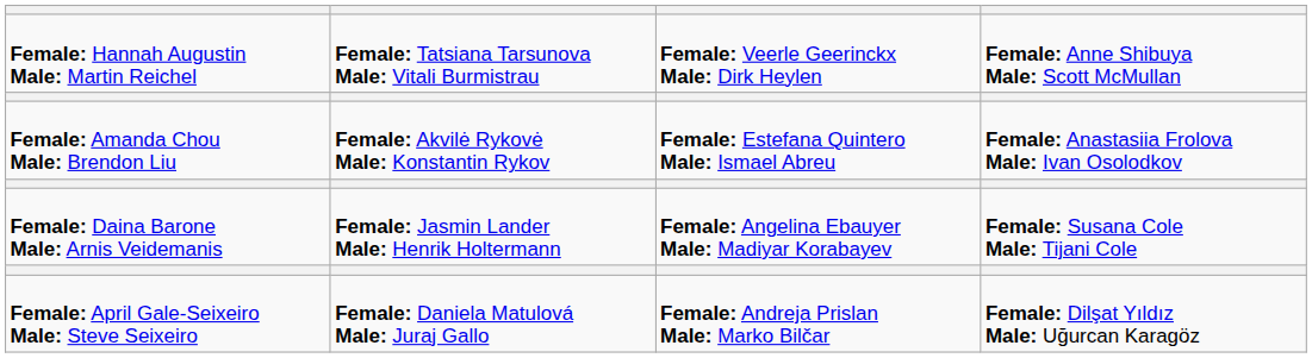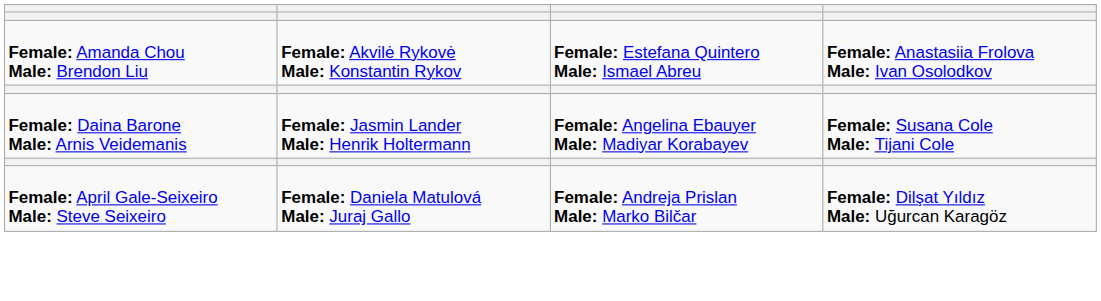- row: Female: Hannah Augustin Male: Martin Reichel | Female: Tatsiana Tarsunova Male: Vitali Burmistrau | Female: Veerle Geerinckx Male: Dirk Heylen | Female: Anne Shibuya Male: Scott McMullan
